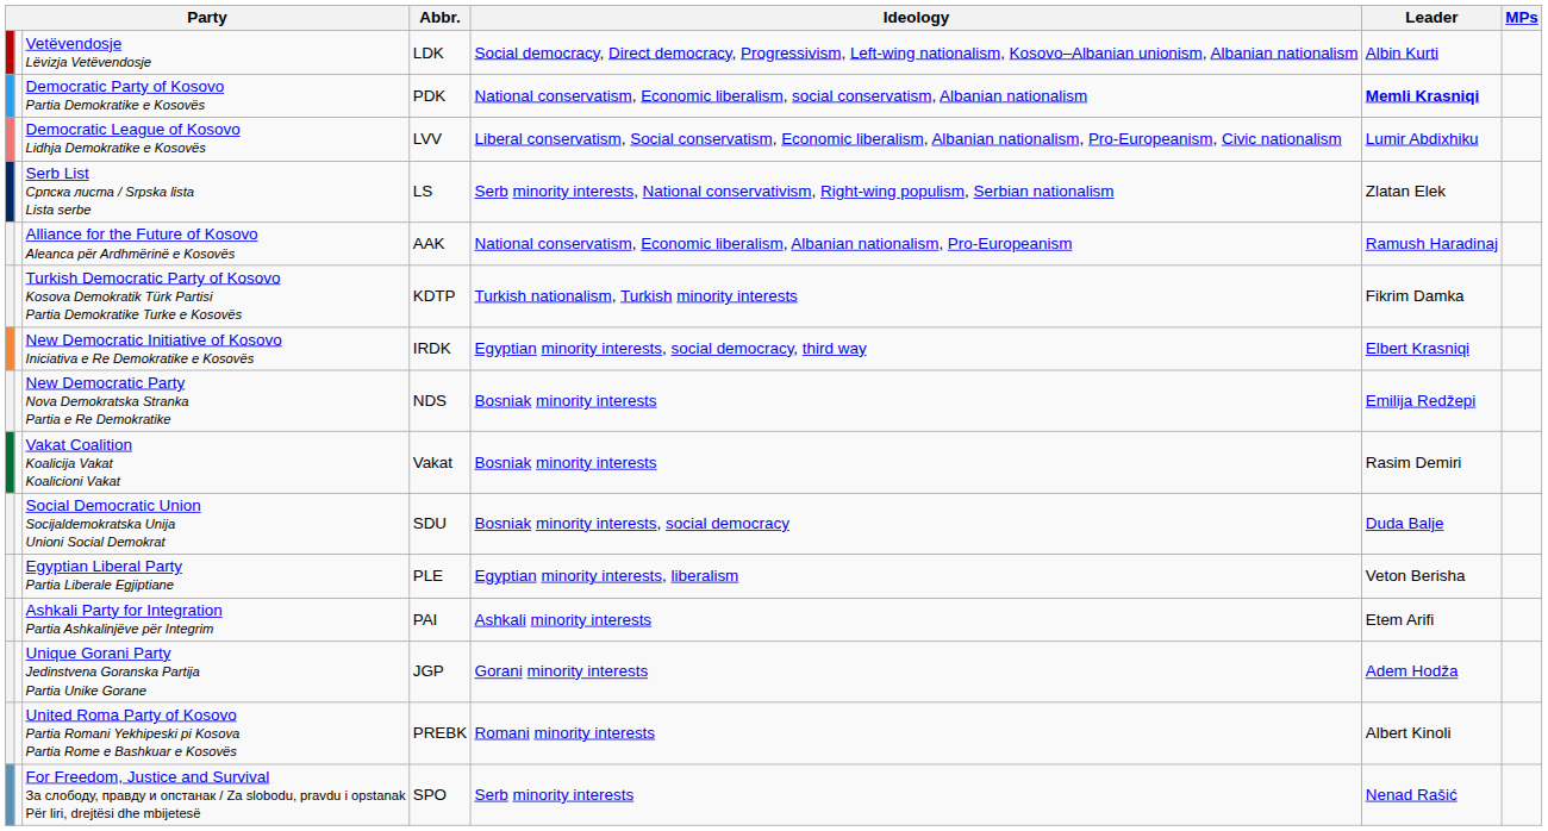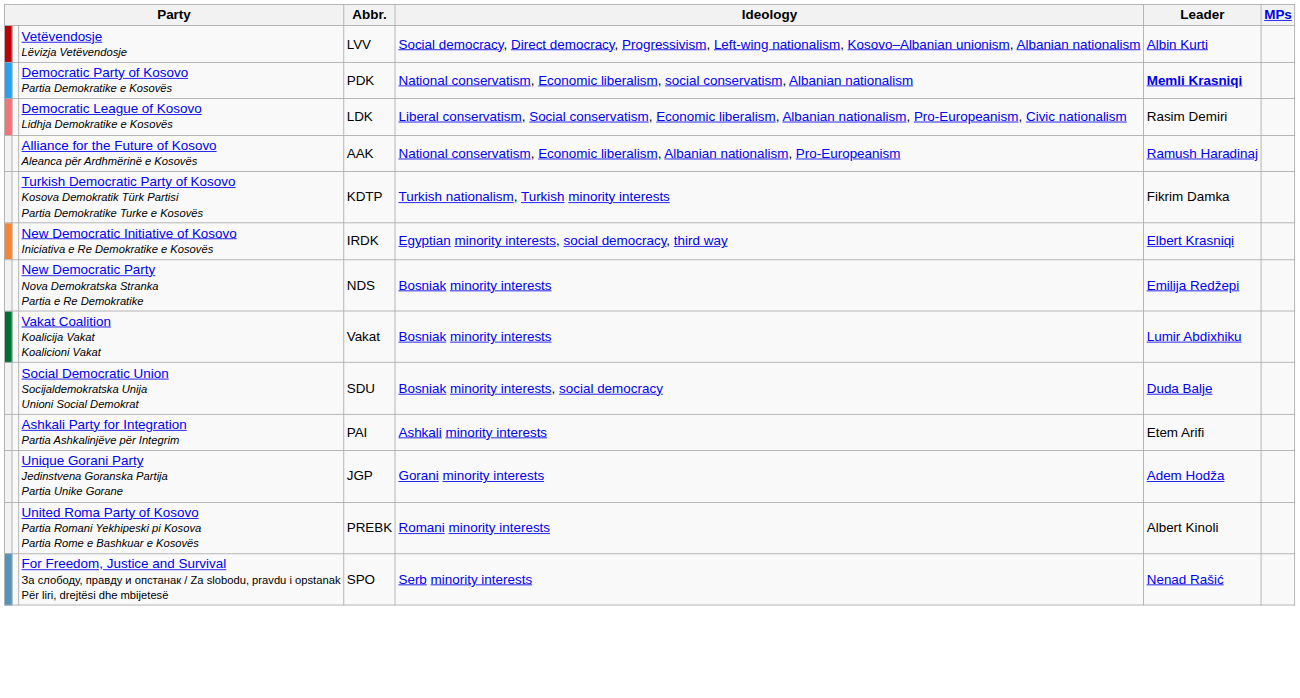Vetëvendosje Lëvizja Vetëvendosje | Abbr.: LDK -> LVV
Democratic League of Kosovo Lidhja Demokratike e Kosovës | Abbr.: LVV -> LDK
Democratic League of Kosovo Lidhja Demokratike e Kosovës | Leader: Lumir Abdixhiku -> Rasim Demiri
- row: Serb List Српска листа / Srpska lista Lista serbe | LS | Serb minority interests, National conservativism, Right-wing populism, Serbian nationalism | Zlatan Elek
Vakat Coalition Koalicija Vakat Koalicioni Vakat | Leader: Rasim Demiri -> Lumir Abdixhiku
- row: Egyptian Liberal Party Partia Liberale Egjiptiane | PLE | Egyptian minority interests, liberalism | Veton Berisha
